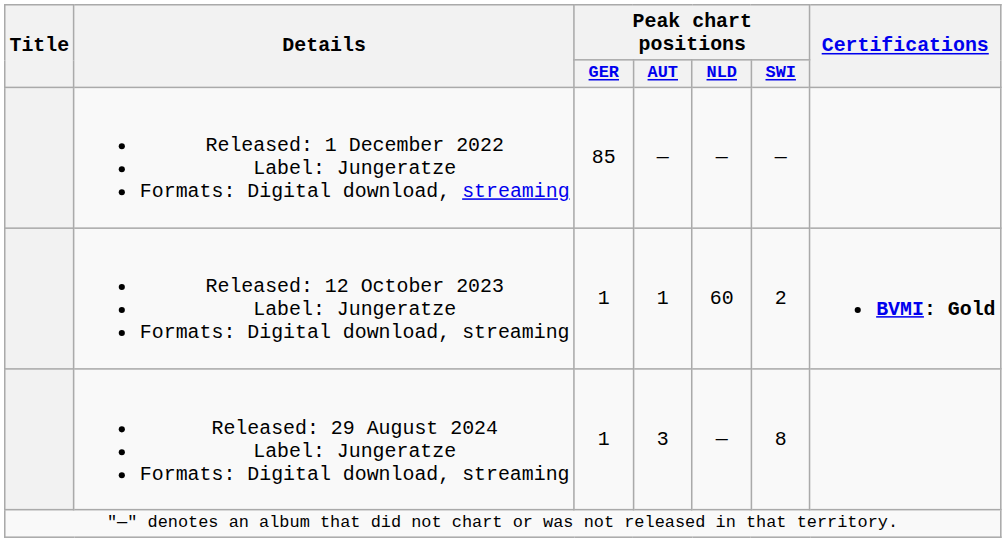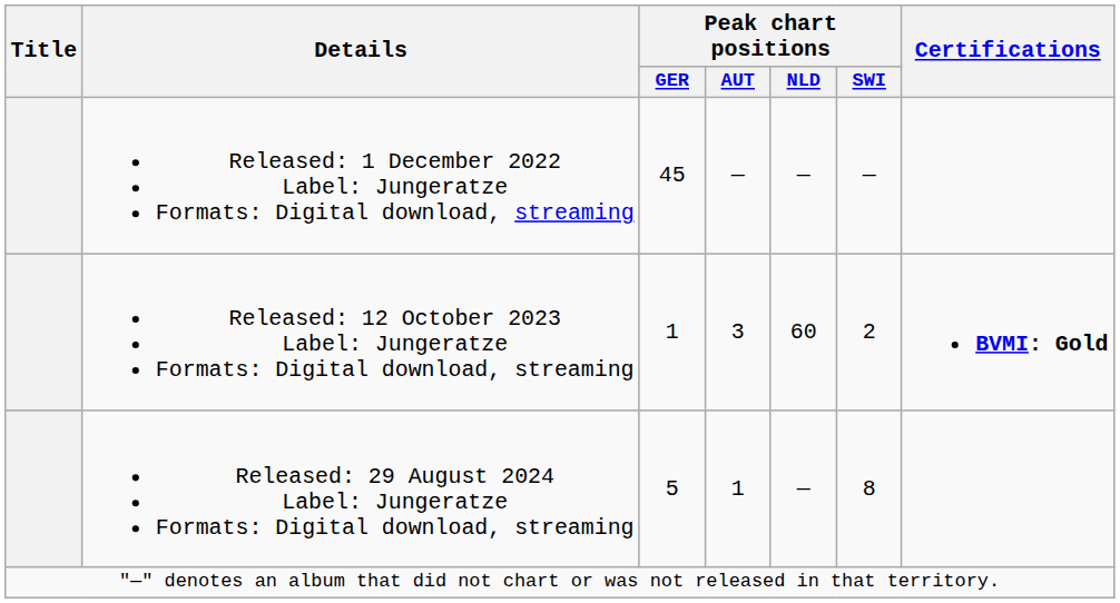row 3 | Peak chart positions / GER: 85 -> 45
row 4 | Peak chart positions / AUT: 1 -> 3
row 5 | Peak chart positions / GER: 1 -> 5
row 5 | Peak chart positions / AUT: 3 -> 1
